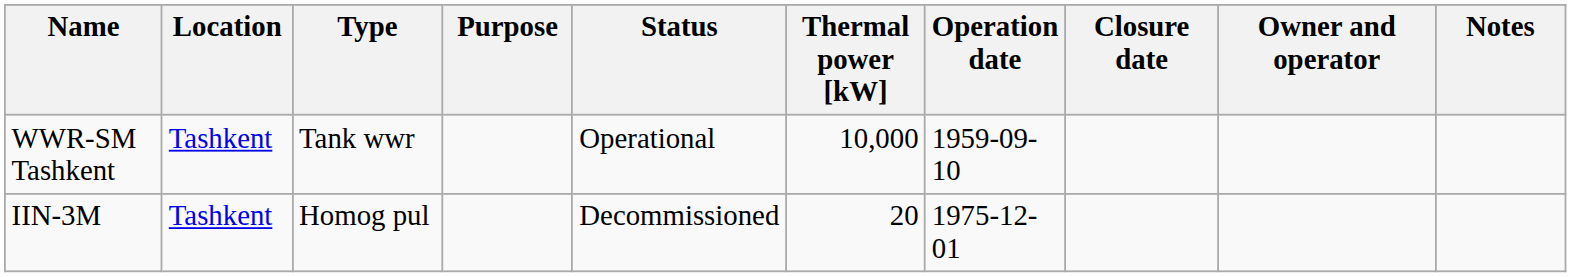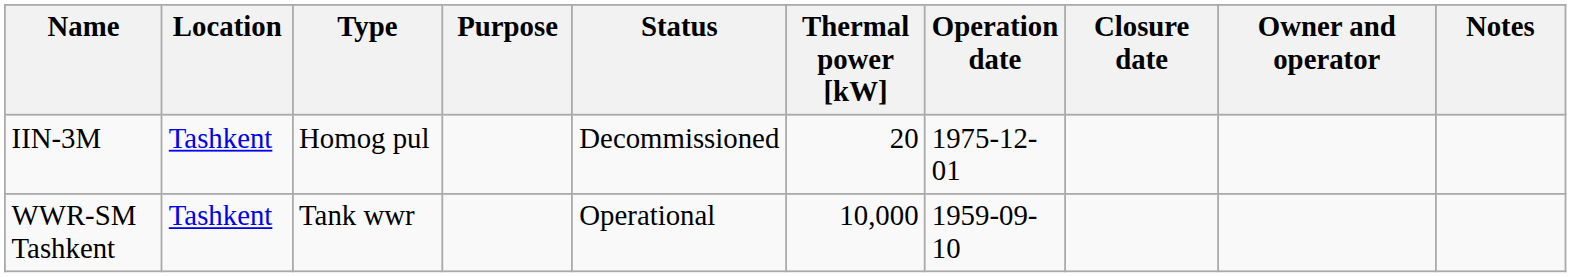rows swapped: IIN-3M <-> WWR-SM Tashkent
